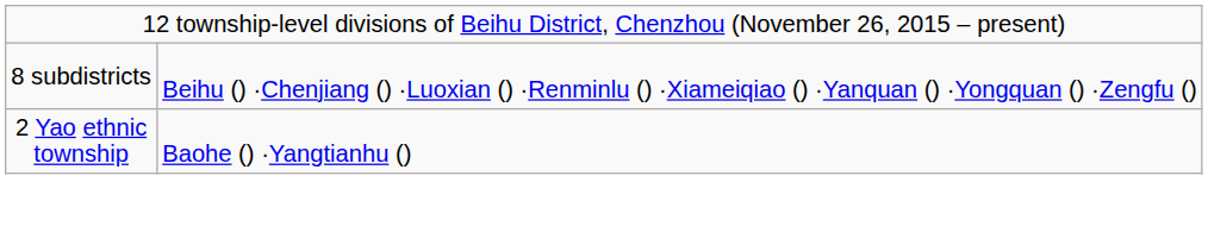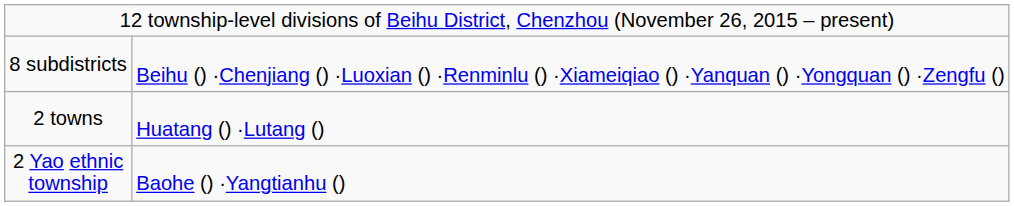+ row: 2 towns | Huatang () ·Lutang ()
